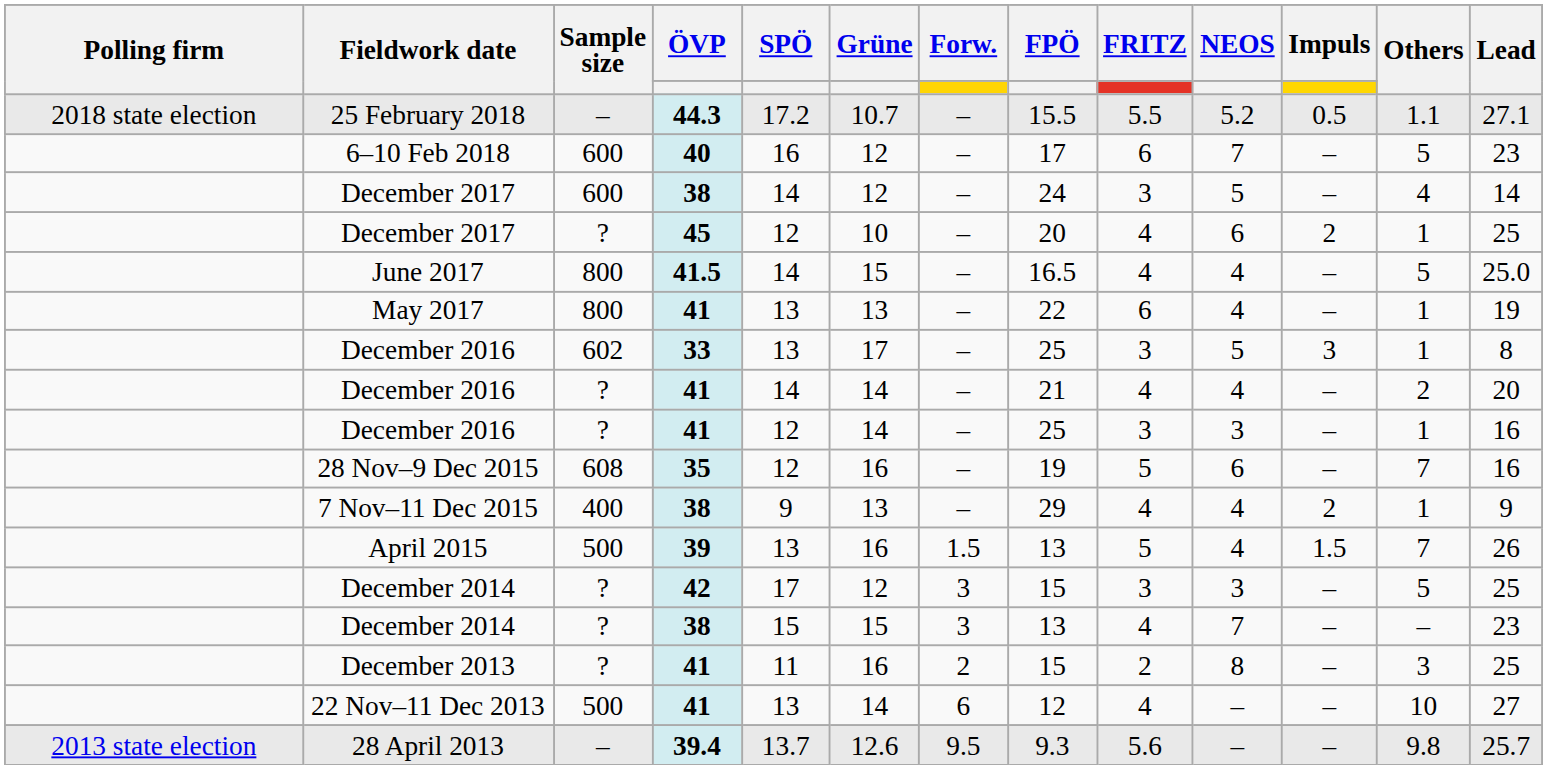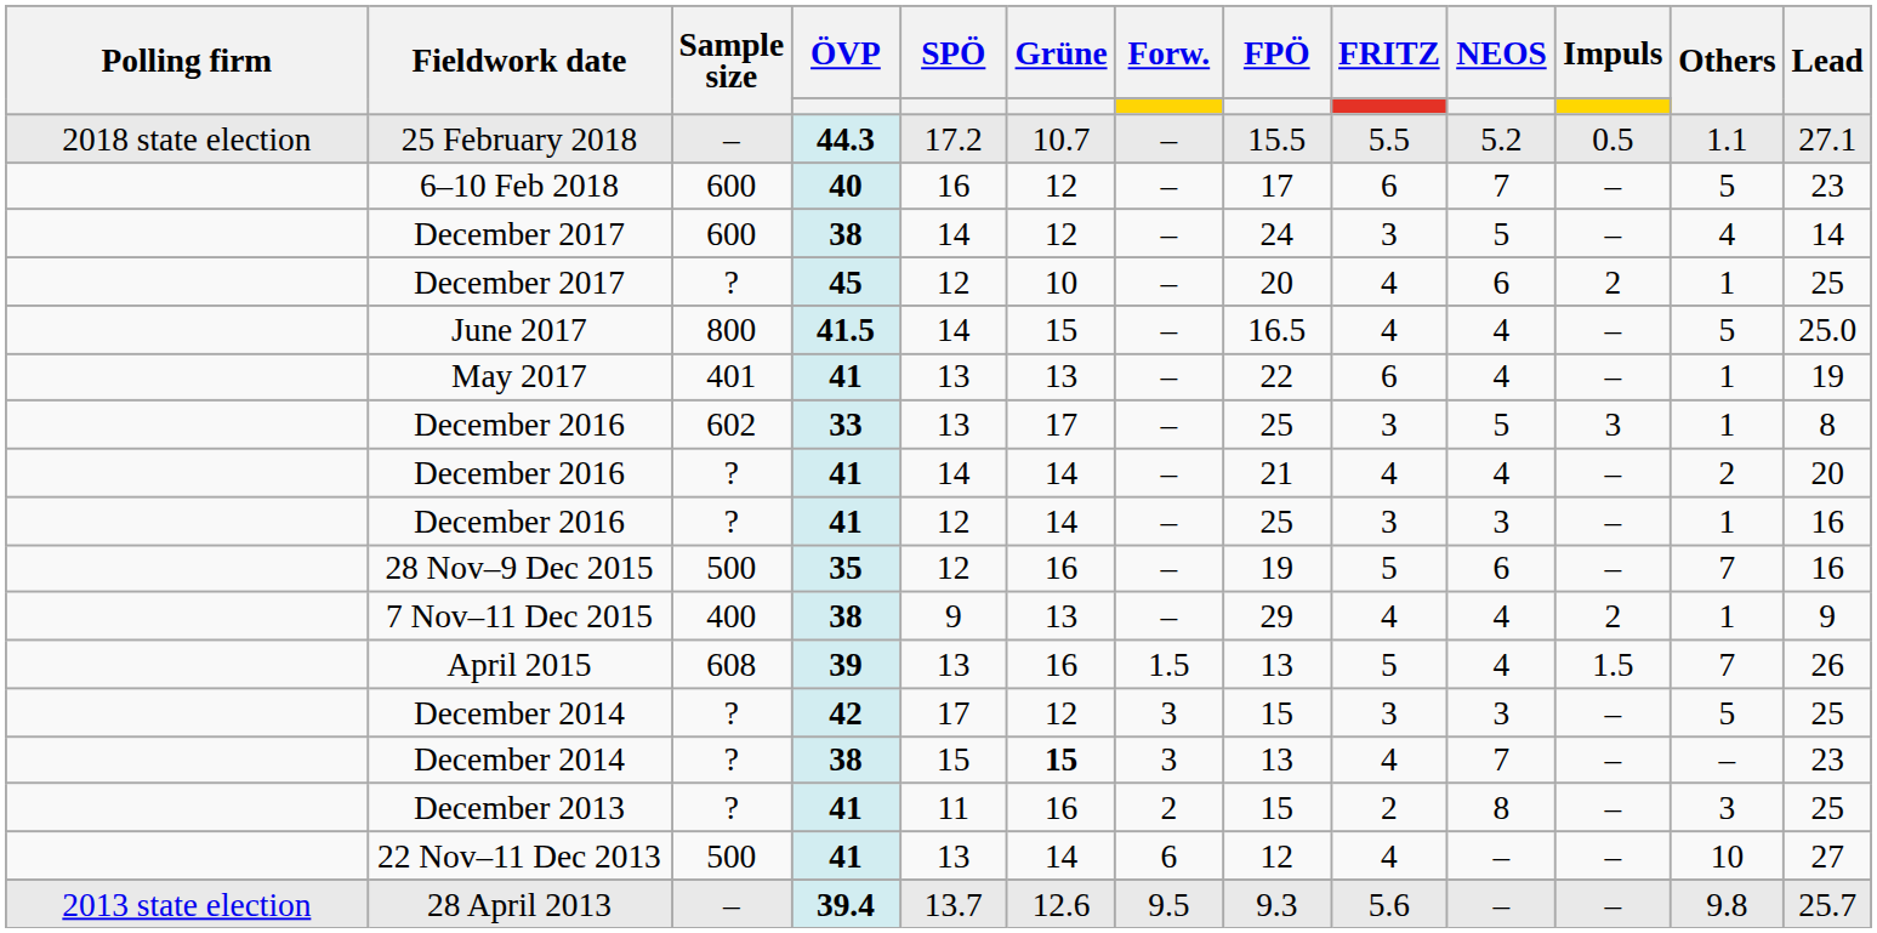May 2017 | Sample size: 800 -> 401
28 Nov–9 Dec 2015 | Sample size: 608 -> 500
April 2015 | Sample size: 500 -> 608
December 2014 / 38 | Grüne: normal -> bold
